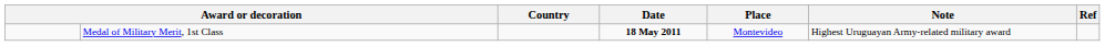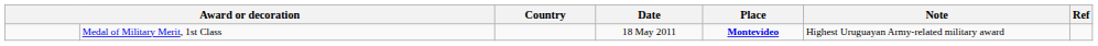Medal of Military Merit, 1st Class | Date: bold -> normal
Medal of Military Merit, 1st Class | Place: normal -> bold
